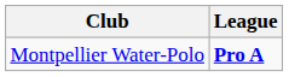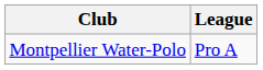Montpellier Water-Polo | League: bold -> normal
